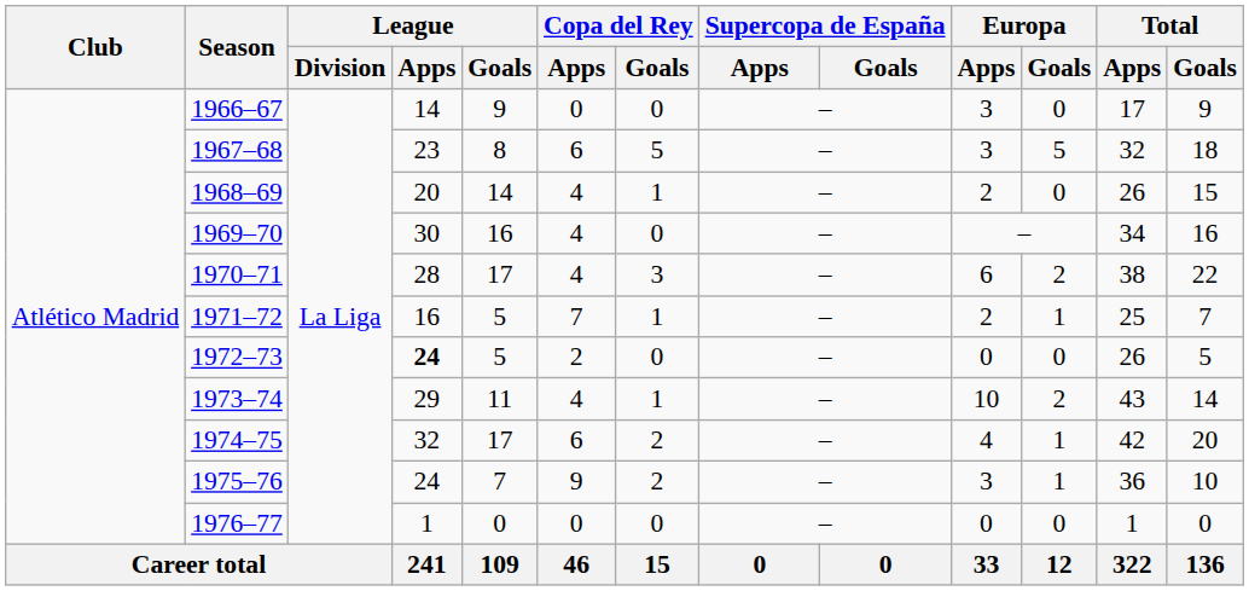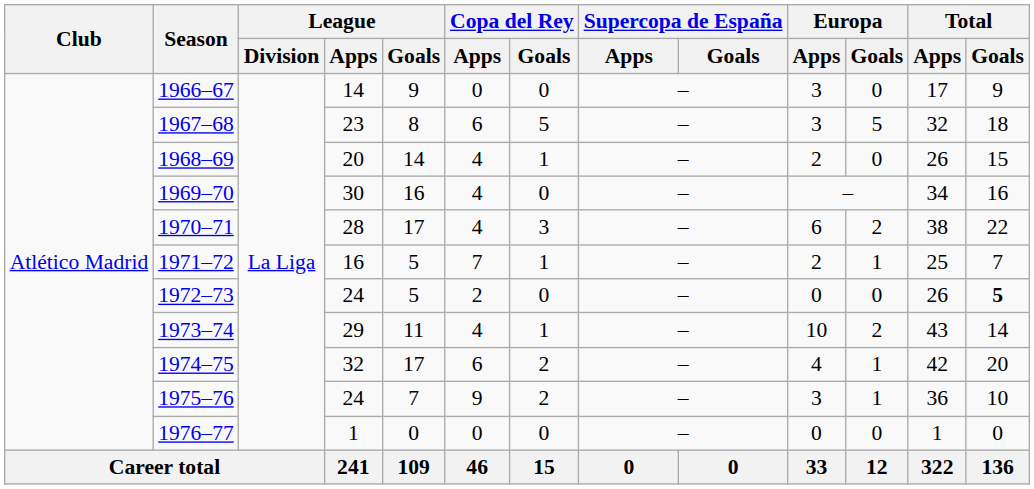1972–73 | League / Apps: bold -> normal
1972–73 | Total / Goals: normal -> bold
